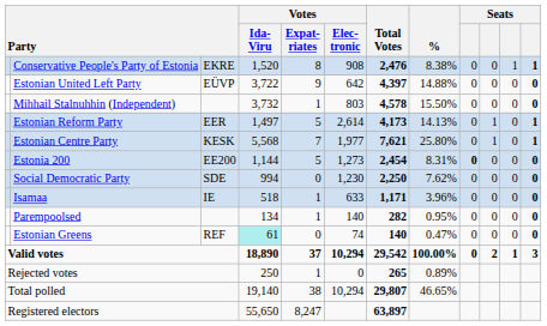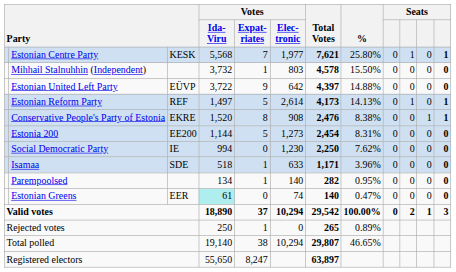rows swapped: Estonian Centre Party <-> Conservative People's Party of Estonia
rows swapped: Mihhail Stalnuhhin (Independent) <-> Estonian United Left Party
Estonian Reform Party | column 3: EER -> REF
Estonia 200 | column 9: bold -> normal
Social Democratic Party | column 3: SDE -> IE
Isamaa | column 3: IE -> SDE
Estonian Greens | column 3: REF -> EER
